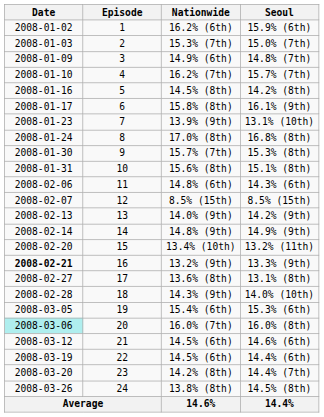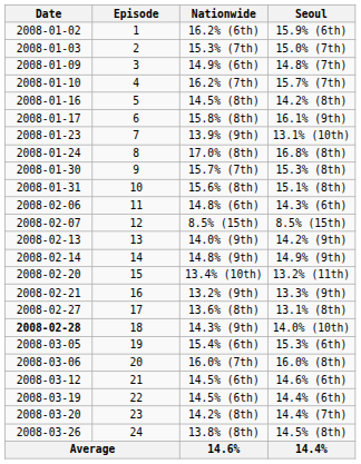13.3% (9th) | Date: bold -> normal
14.0% (10th) | Date: normal -> bold
16.0% (8th) | Date: paleturquoise background -> no background
